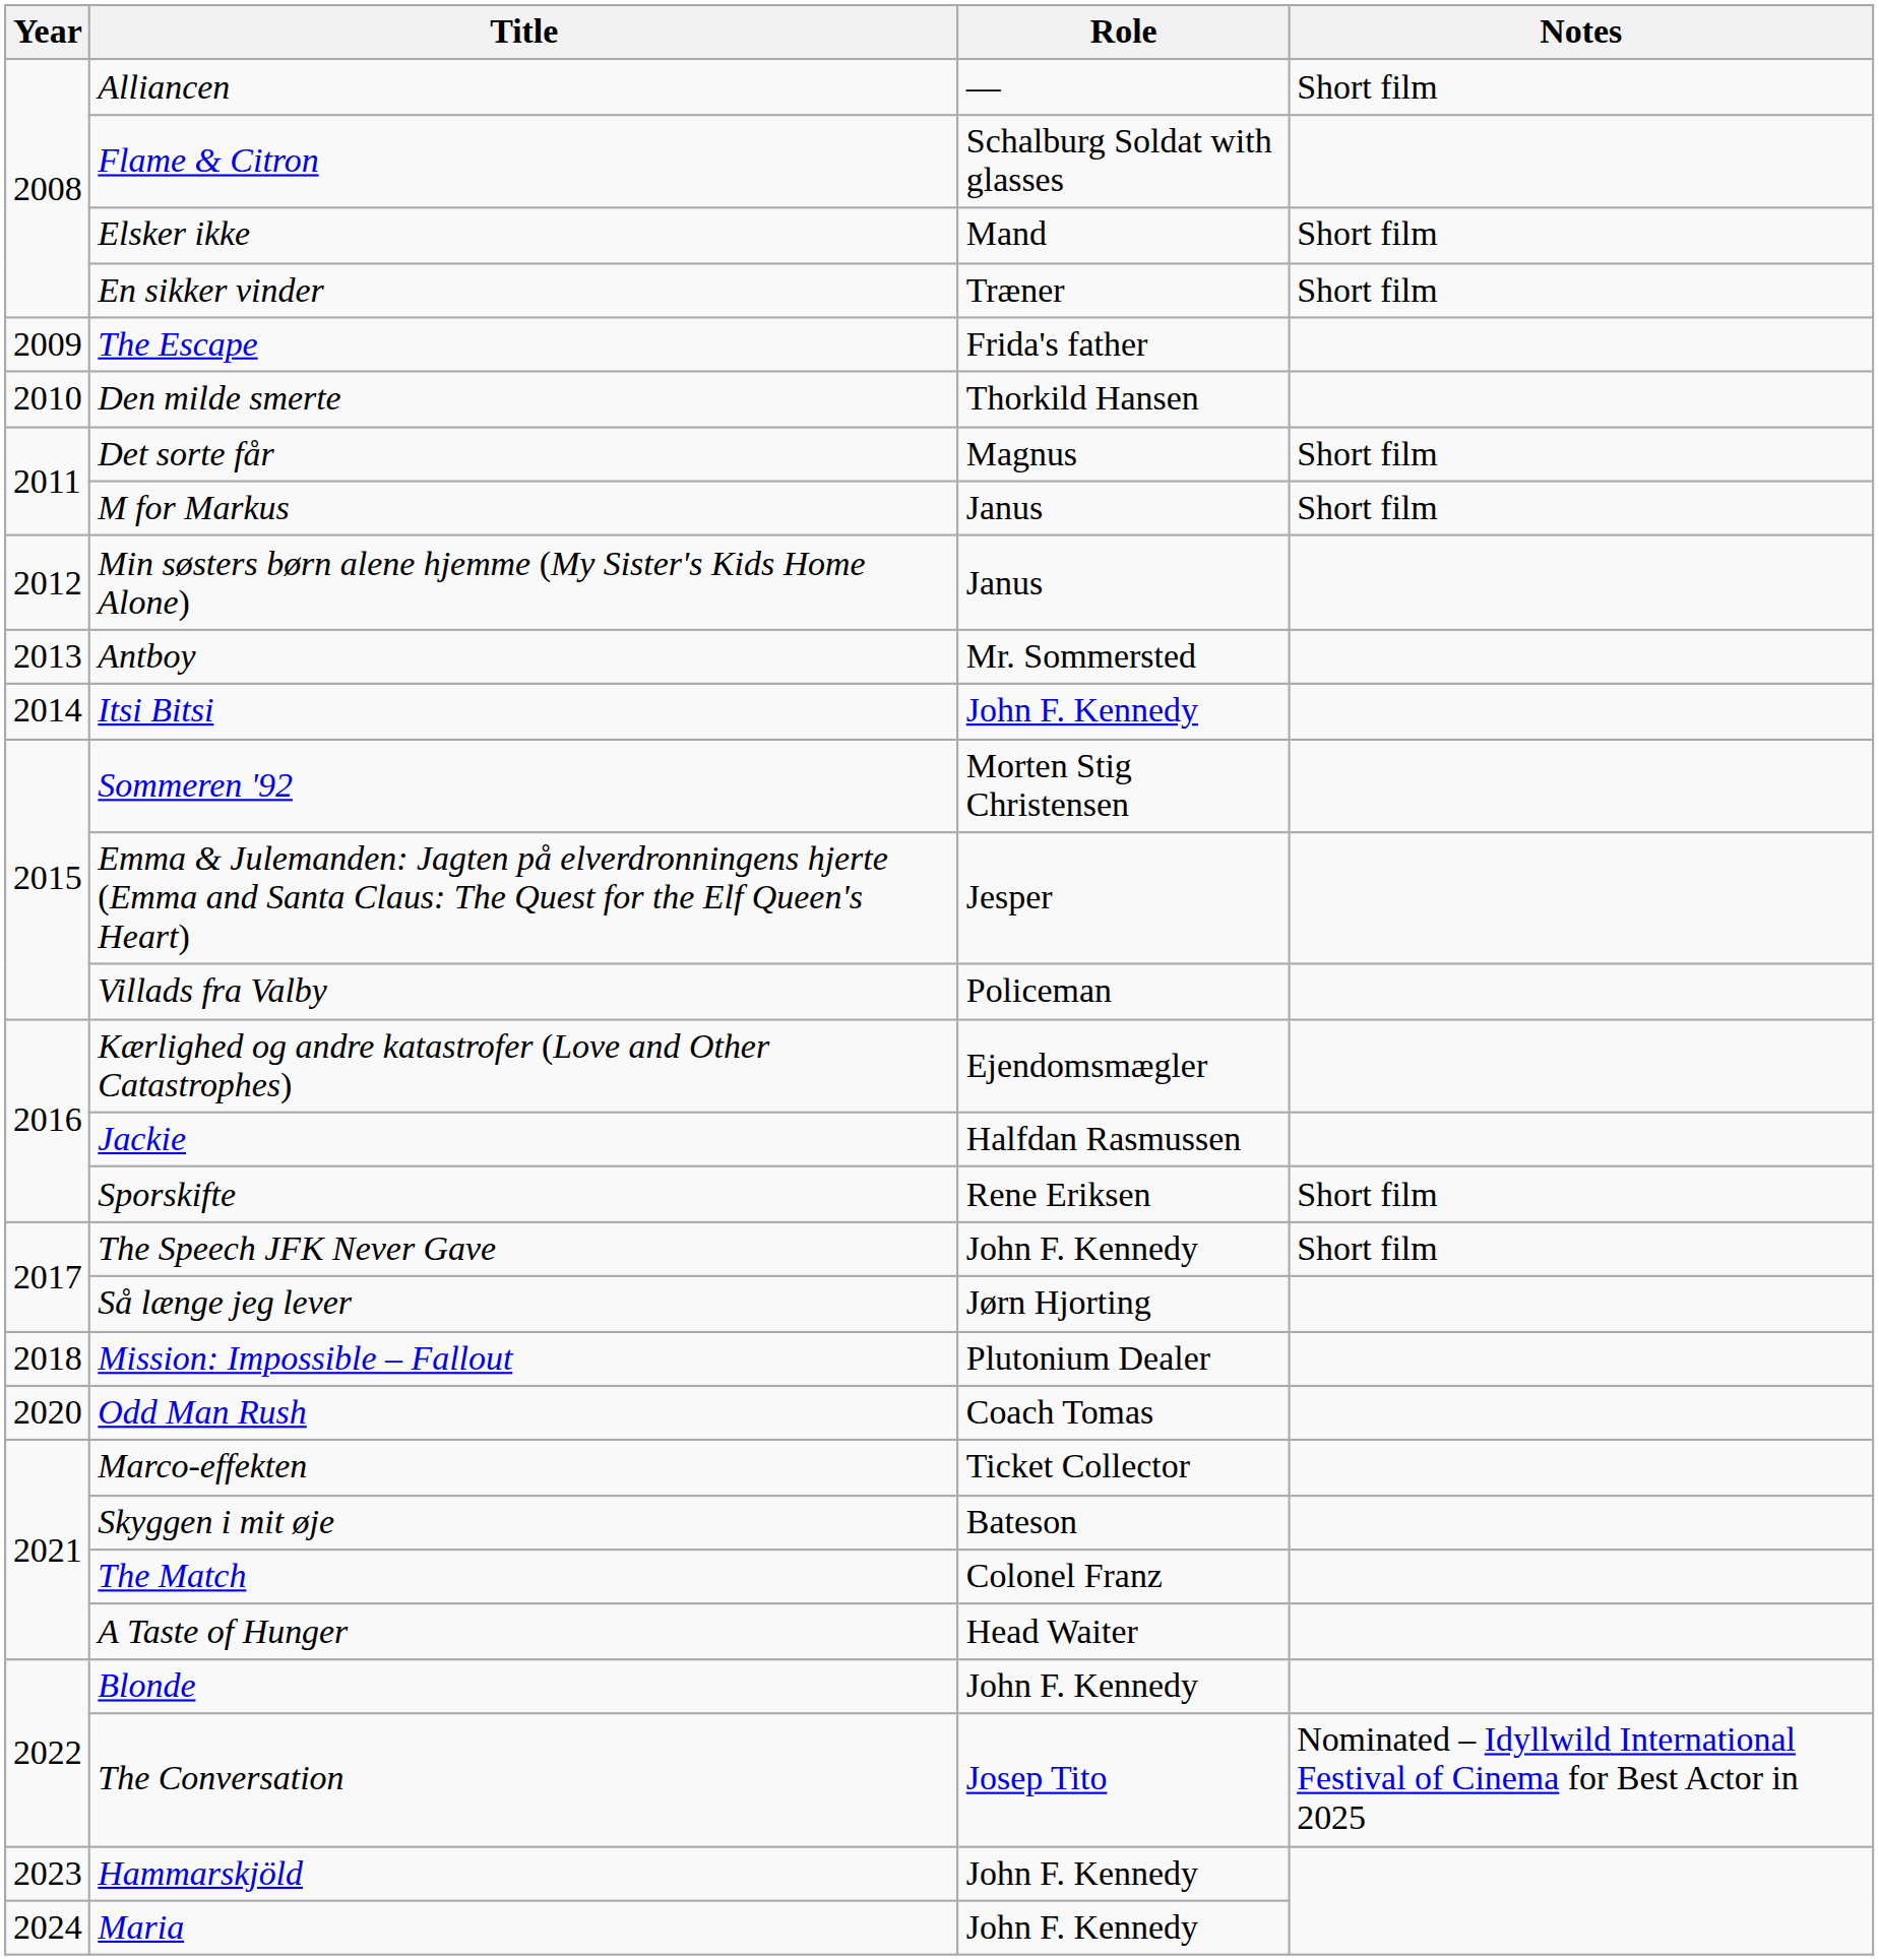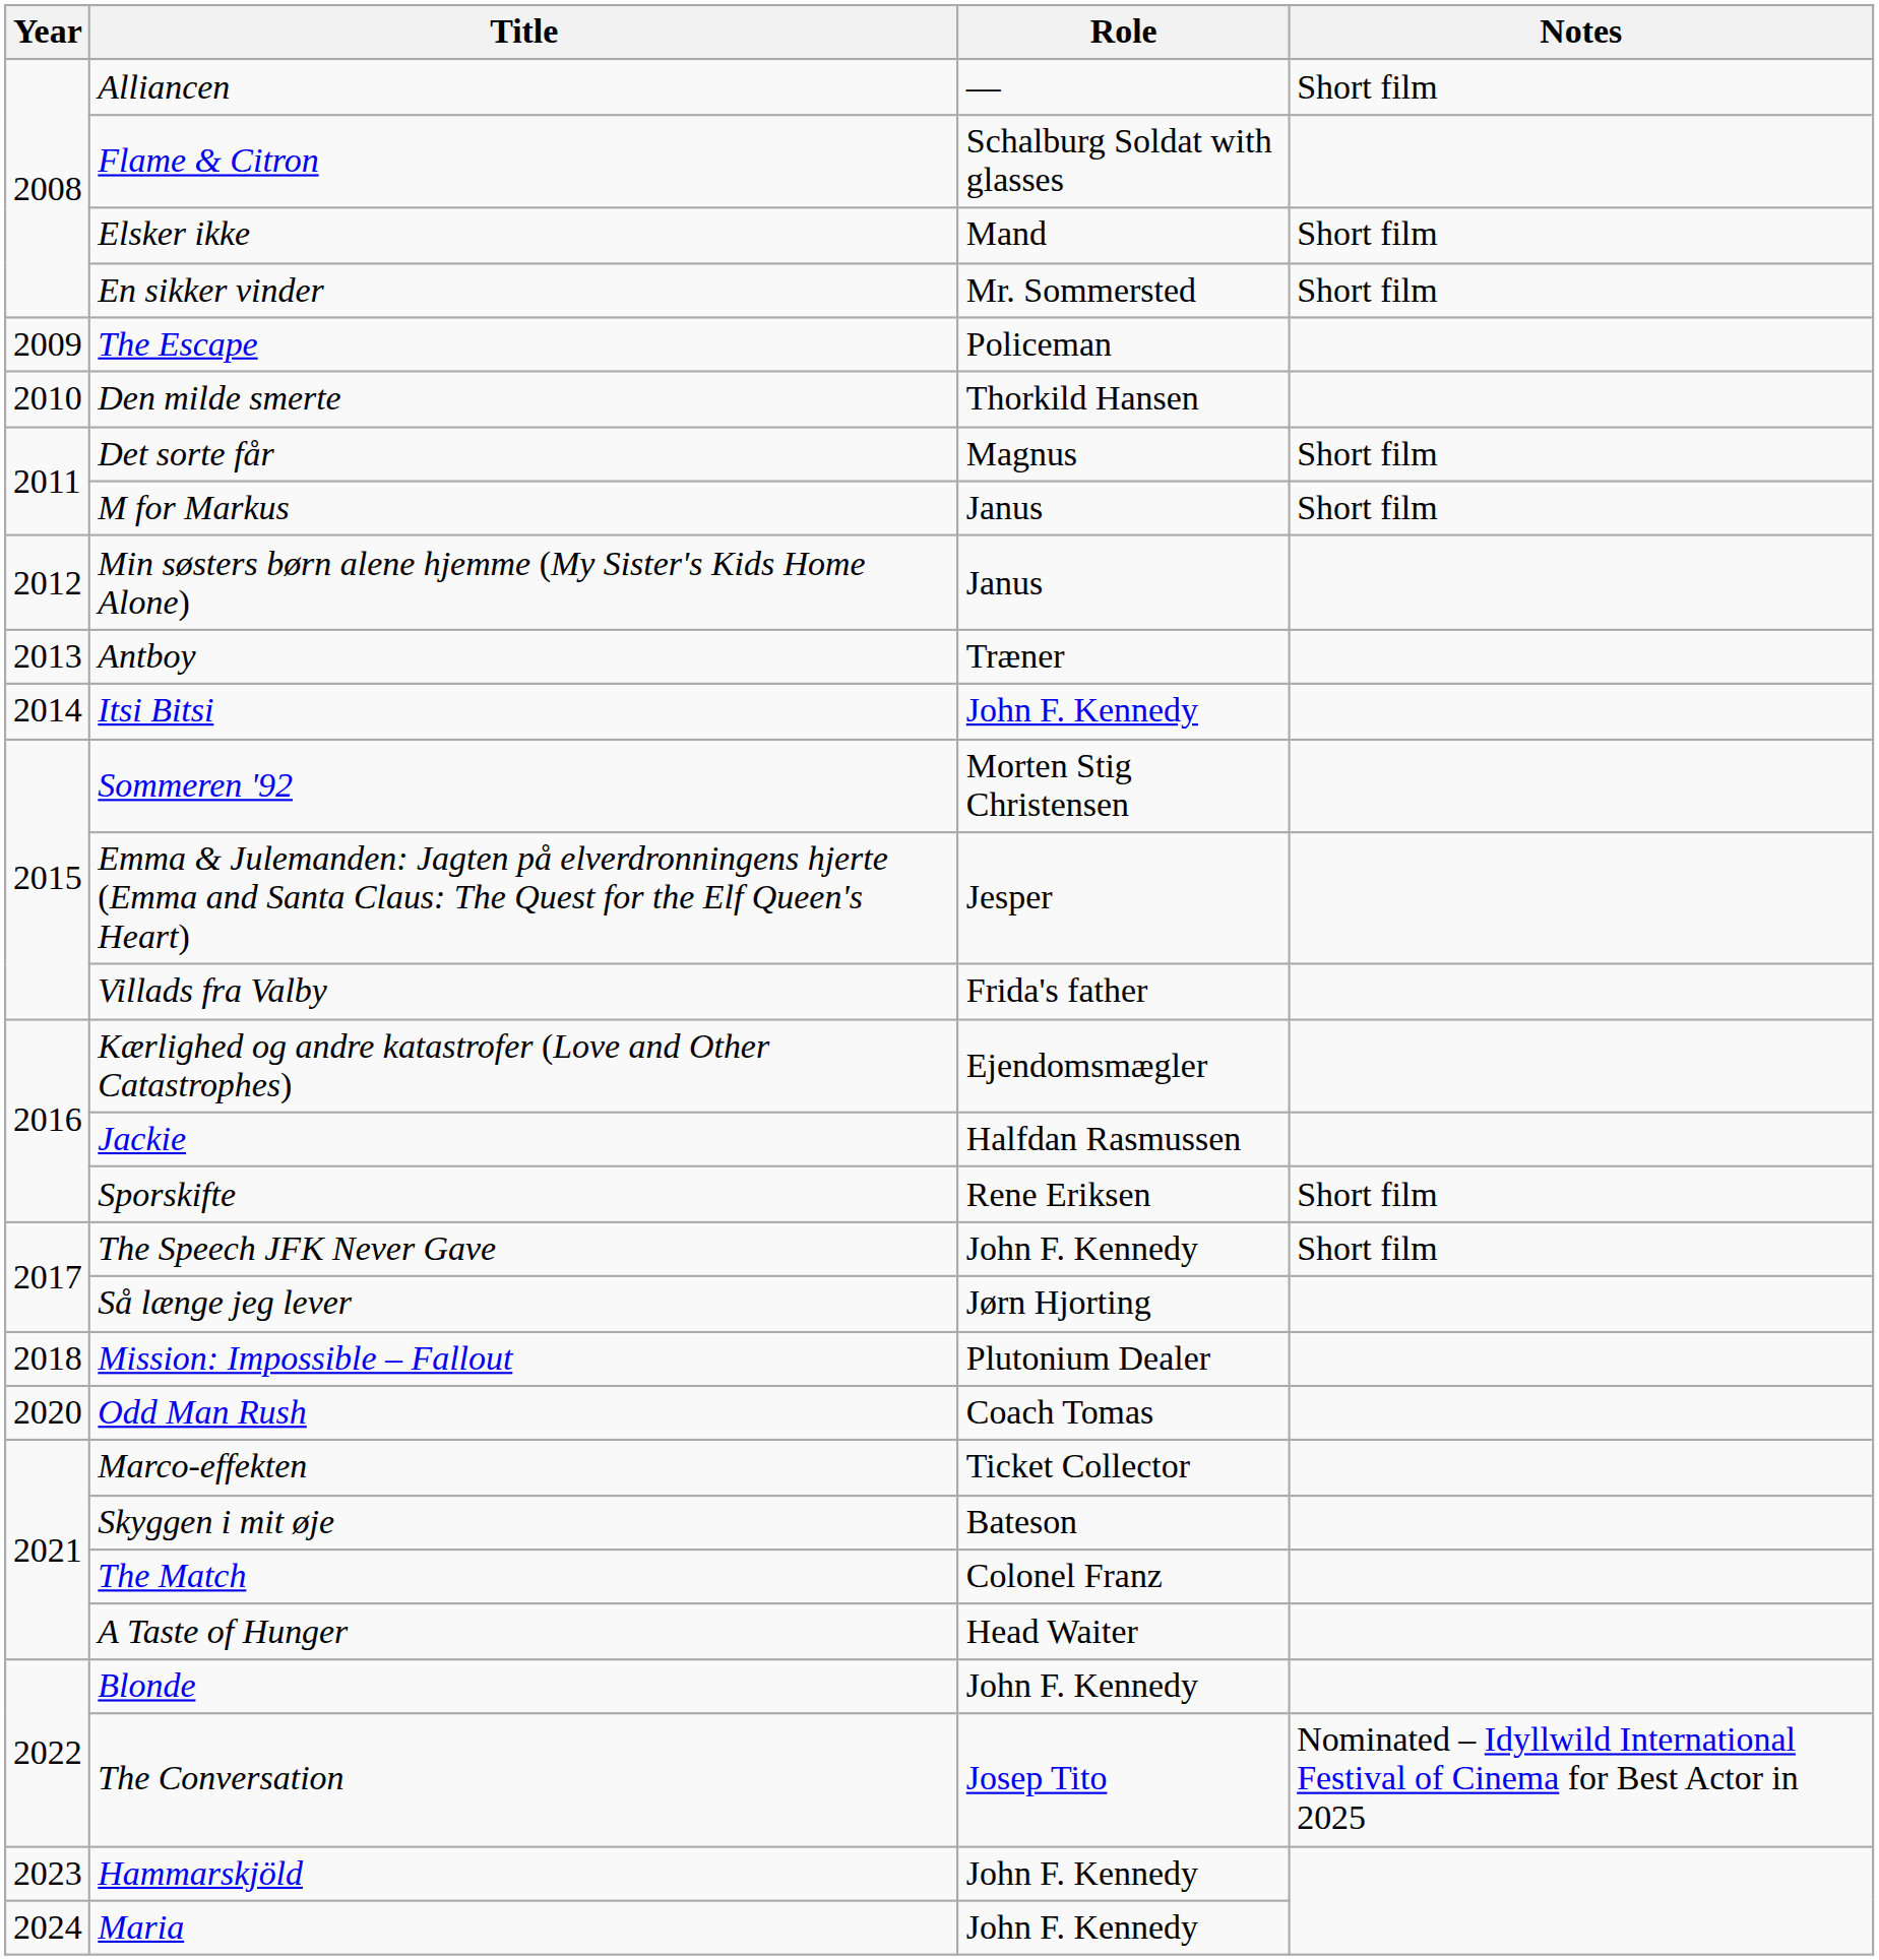En sikker vinder | Role: Træner -> Mr. Sommersted
The Escape | Role: Frida's father -> Policeman
Antboy | Role: Mr. Sommersted -> Træner
Villads fra Valby | Role: Policeman -> Frida's father
